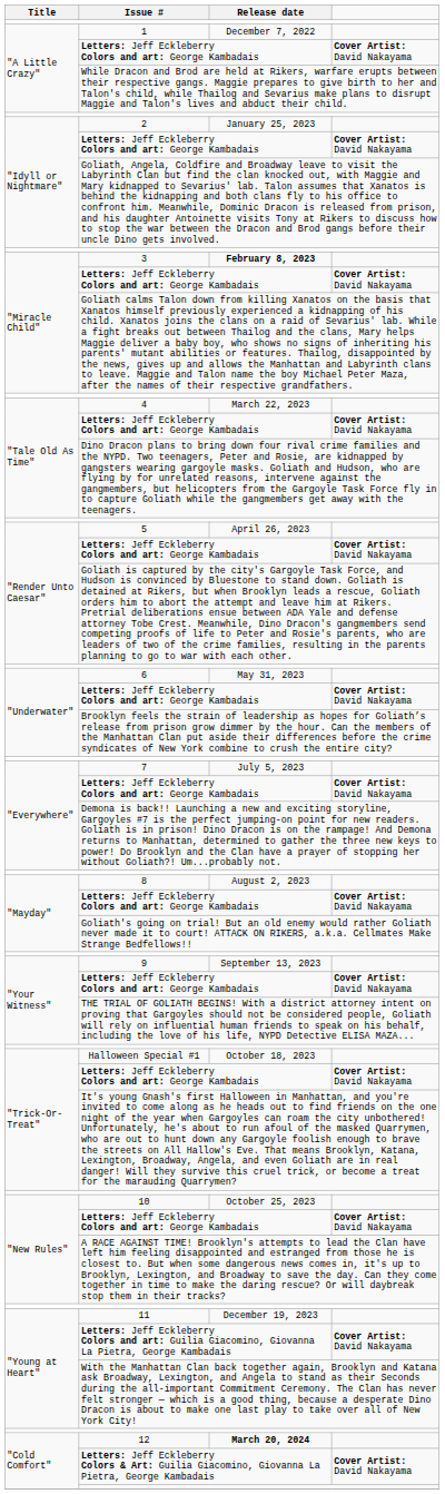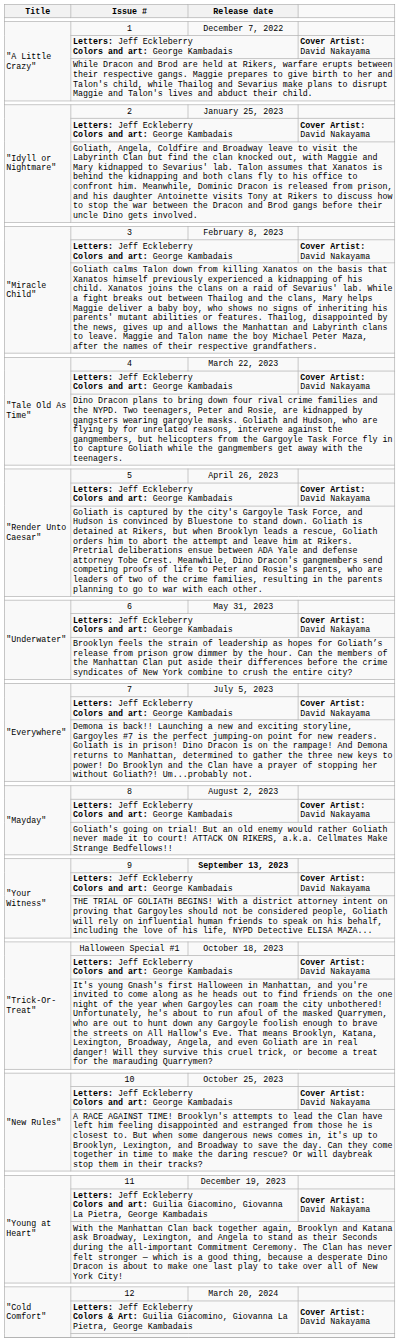3 | Release date: bold -> normal
9 | Release date: normal -> bold
12 | Release date: bold -> normal
